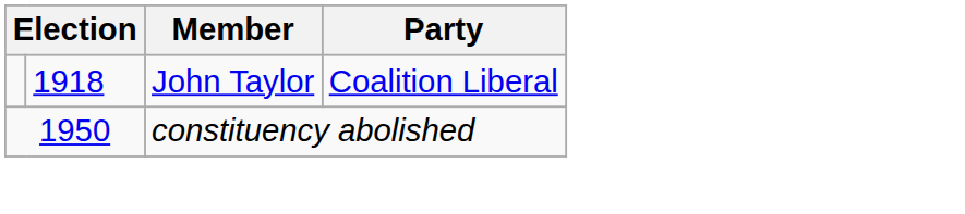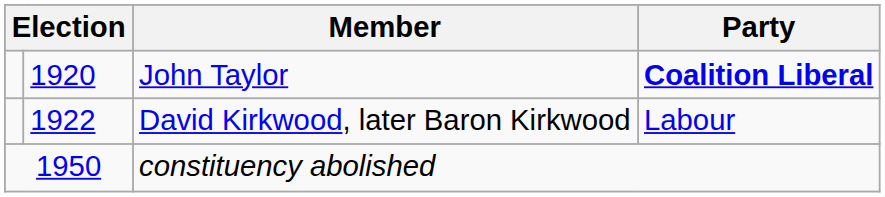John Taylor | column 2: 1918 -> 1920
John Taylor | Party: normal -> bold
+ row: 1922 | David Kirkwood, later Baron Kirkwood | Labour
